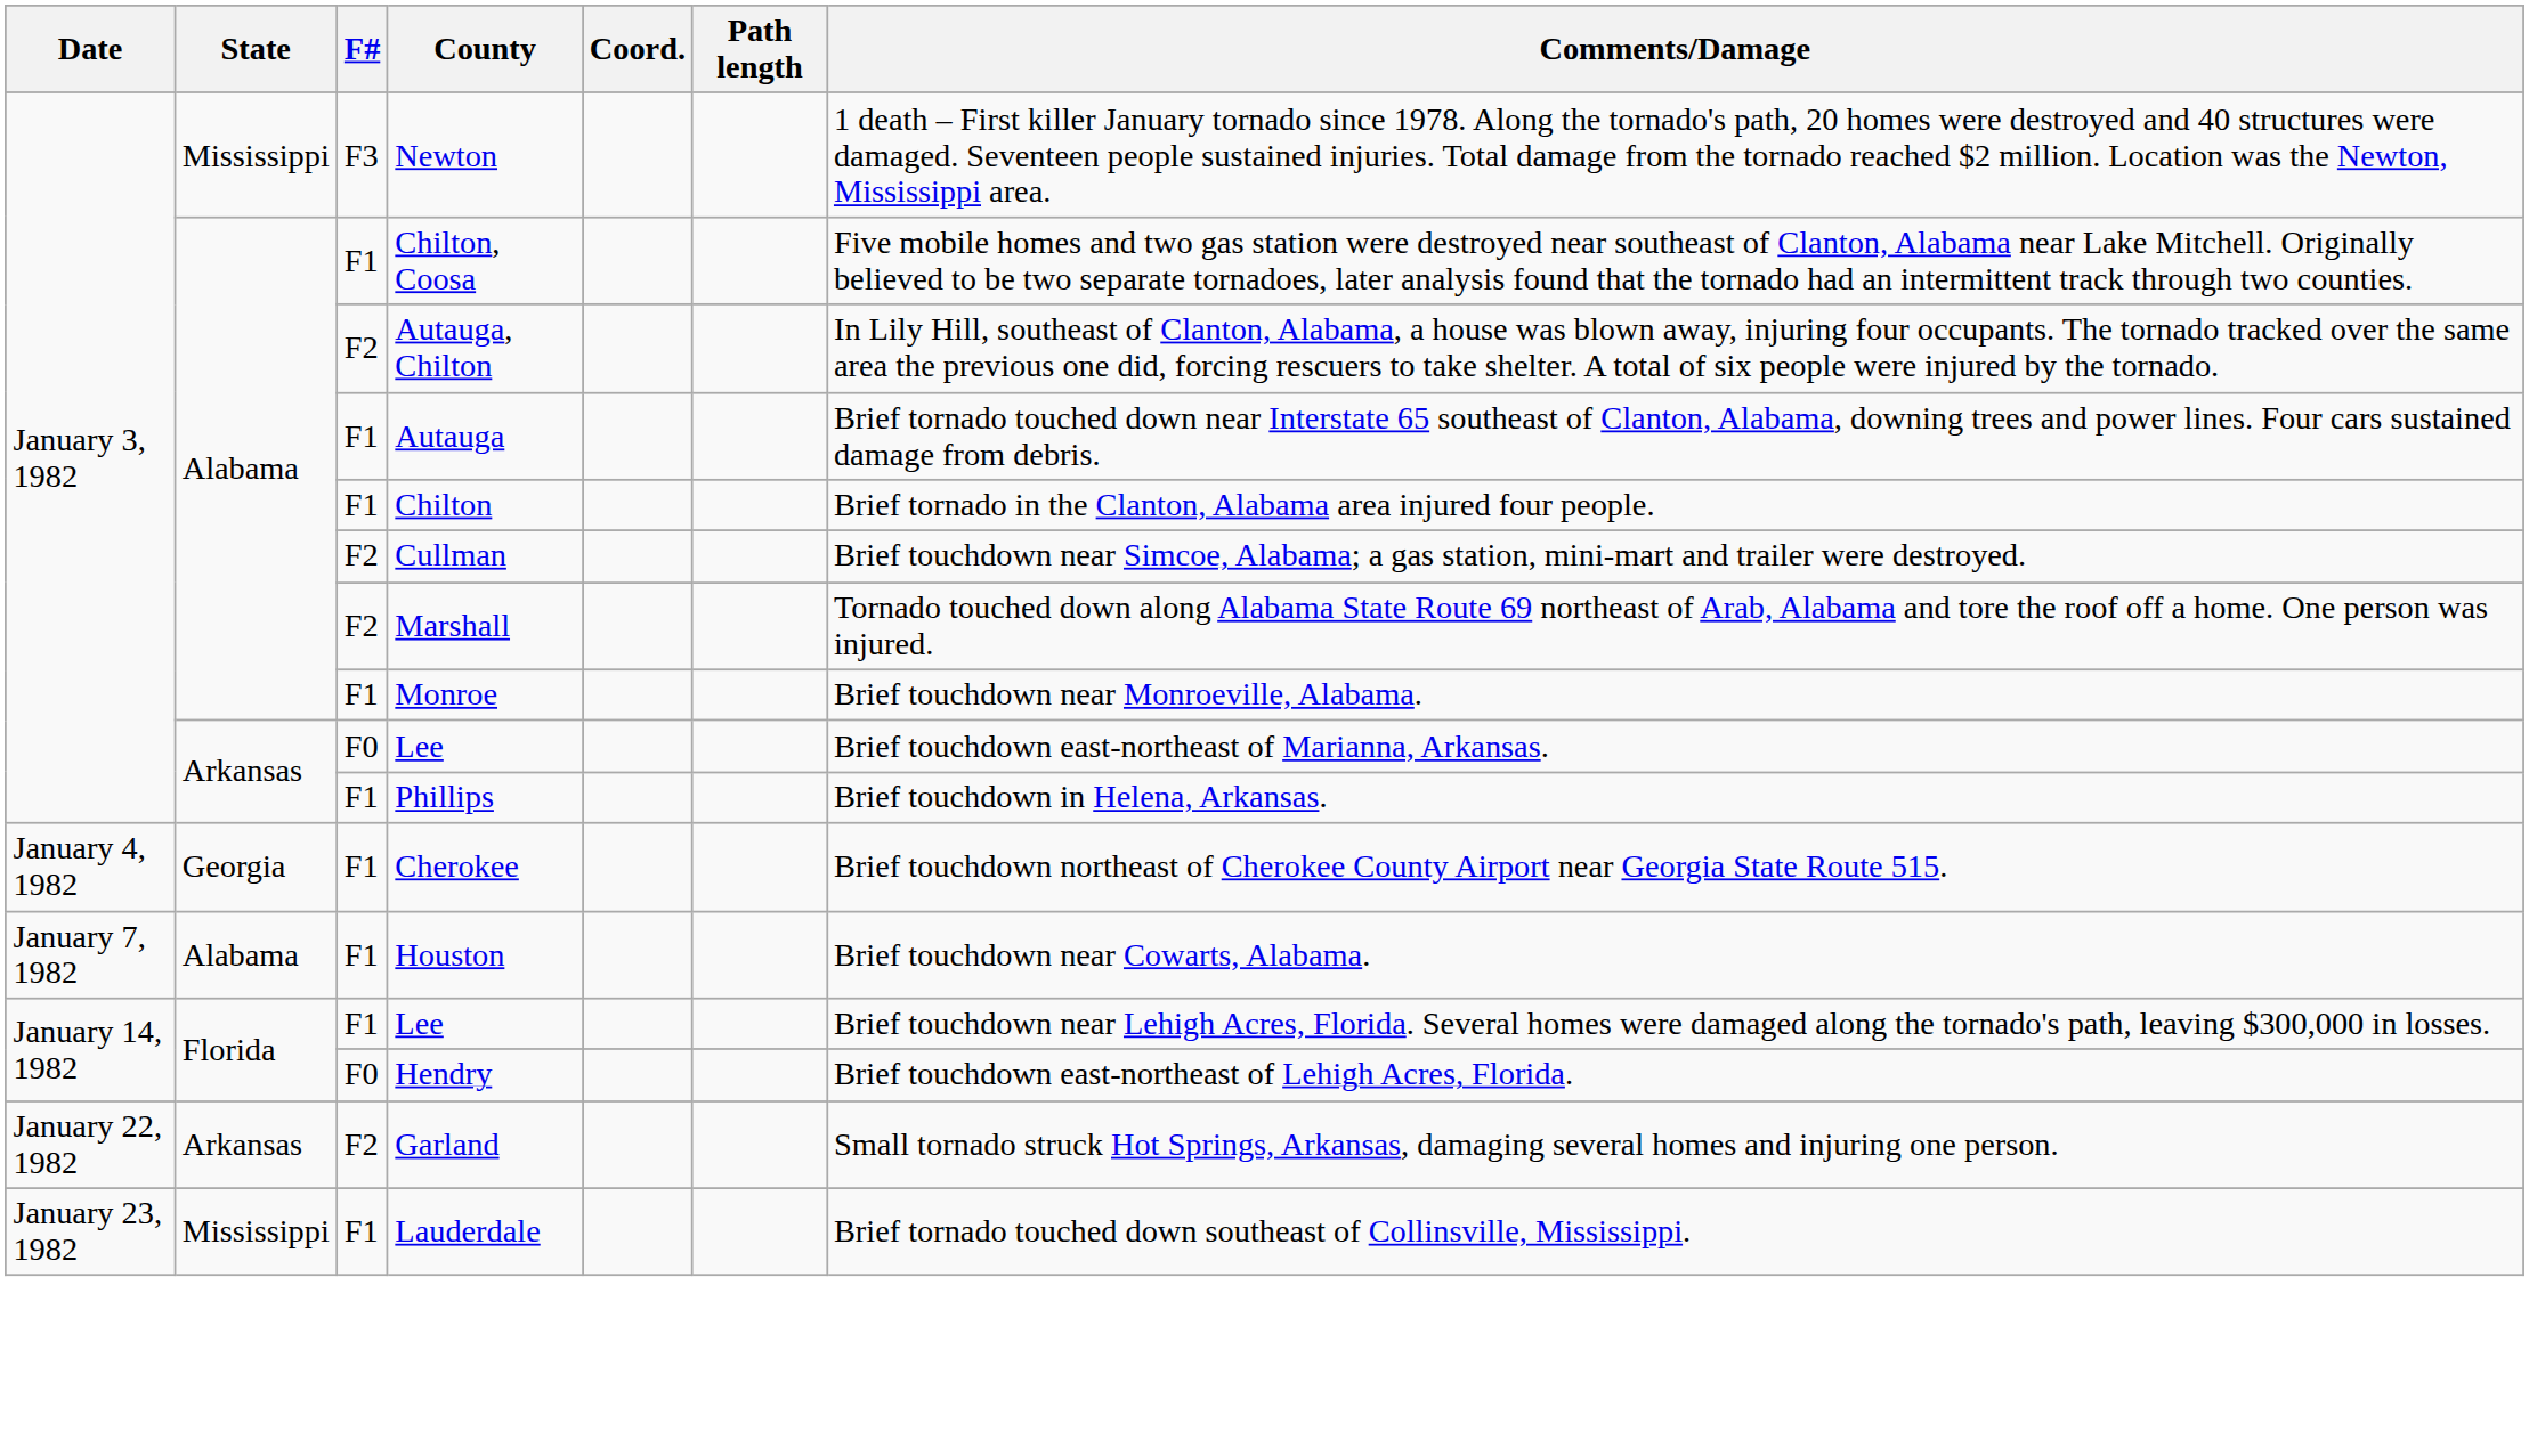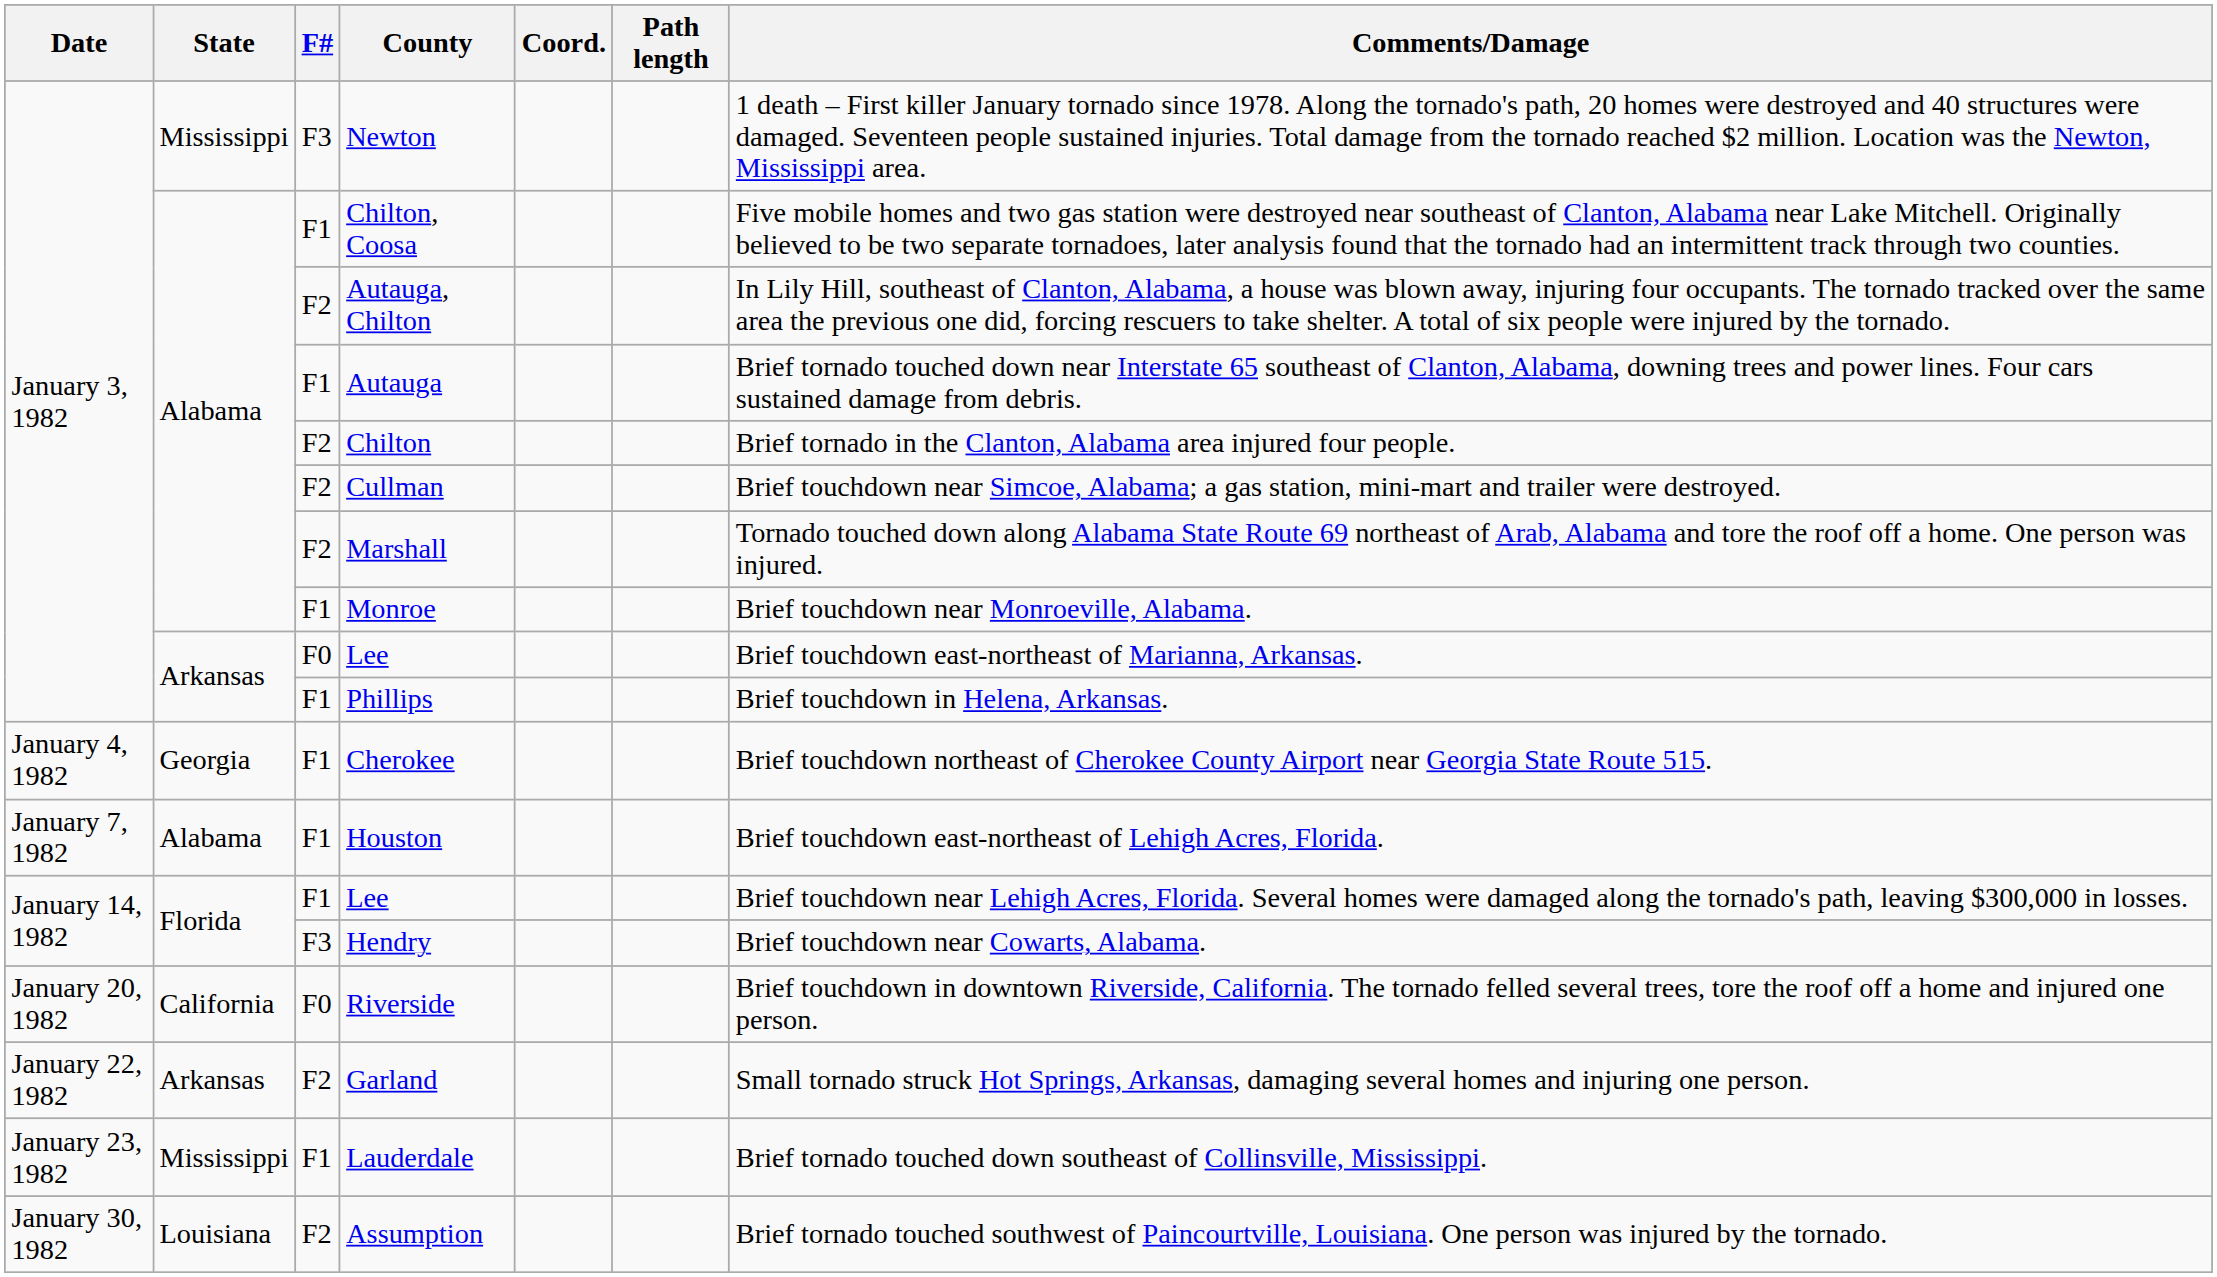Chilton | F#: F1 -> F2
Houston | Comments/Damage: Brief touchdown near Cowarts, Alabama. -> Brief touchdown east-northeast of Lehigh Acres, Florida.
Hendry | F#: F0 -> F3
Hendry | Comments/Damage: Brief touchdown east-northeast of Lehigh Acres, Florida. -> Brief touchdown near Cowarts, Alabama.
+ row: January 20, 1982 | California | F0 | Riverside | Brief touchdown in downtown Riverside, California. The tornado felled several trees, tore the roof off a home and injured one person.
+ row: January 30, 1982 | Louisiana | F2 | Assumption | Brief tornado touched southwest of Paincourtville, Louisiana. One person was injured by the tornado.
